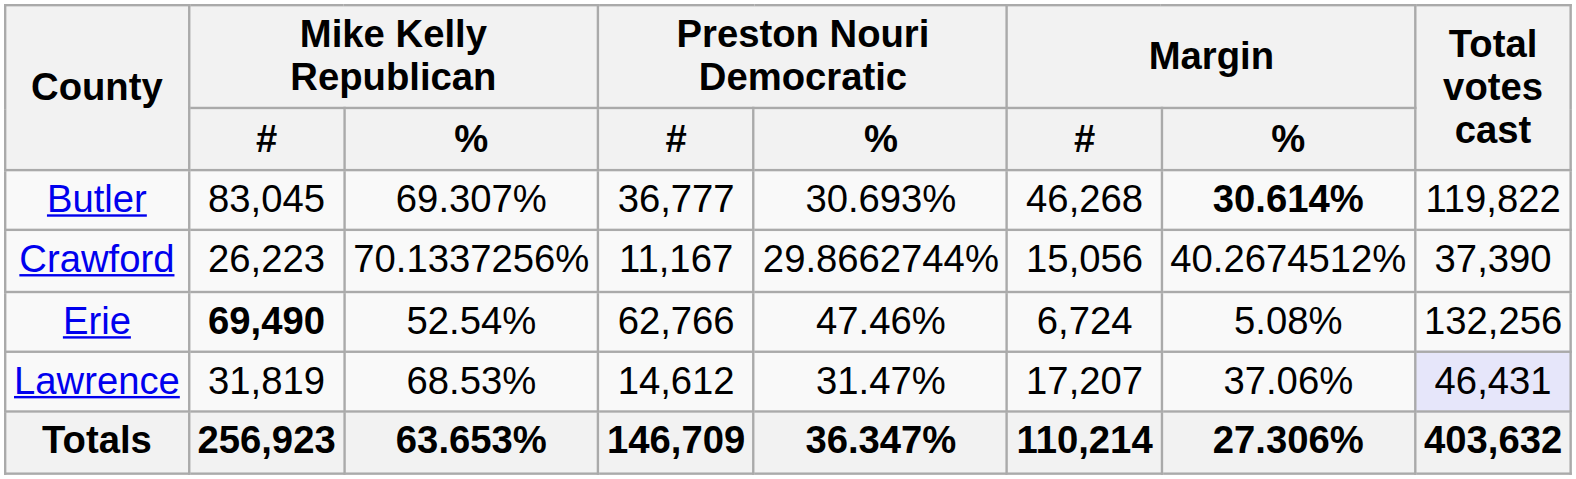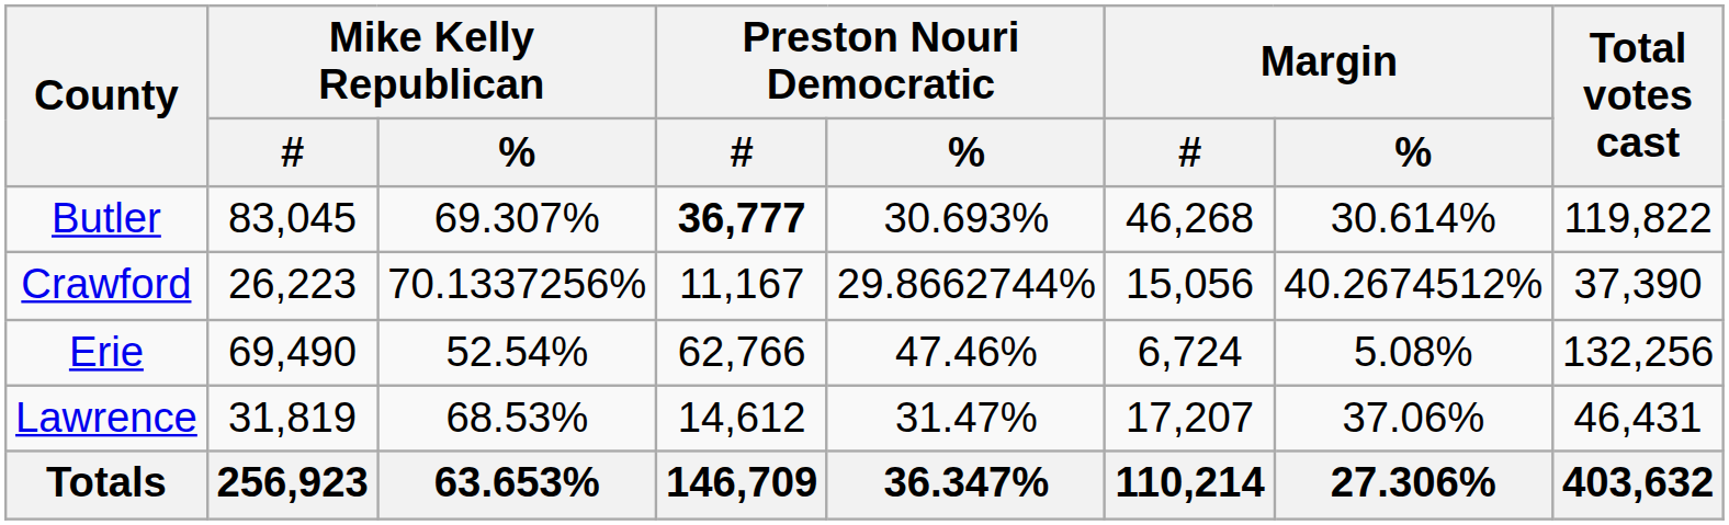Butler | Preston Nouri Democratic / #: normal -> bold
Butler | Margin / %: bold -> normal
Erie | Mike Kelly Republican / #: bold -> normal
Lawrence | Total votes cast: lavender background -> no background
